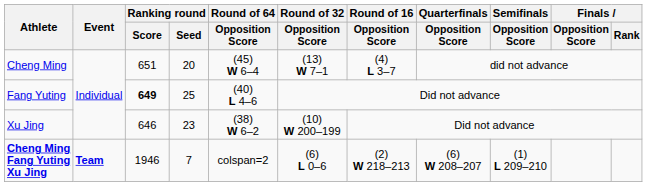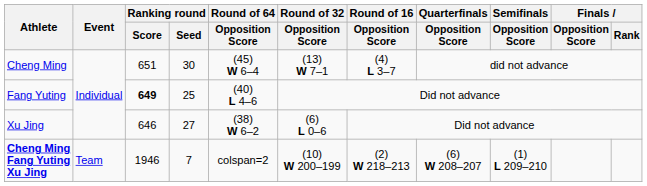Cheng Ming | Ranking round / Seed: 20 -> 30
Xu Jing | Ranking round / Seed: 23 -> 27
Xu Jing | Round of 32 / Opposition Score: (10) W 200–199 -> (6) L 0–6
Cheng Ming Fang Yuting Xu Jing | Event: bold -> normal
Cheng Ming Fang Yuting Xu Jing | Round of 32 / Opposition Score: (6) L 0–6 -> (10) W 200–199
